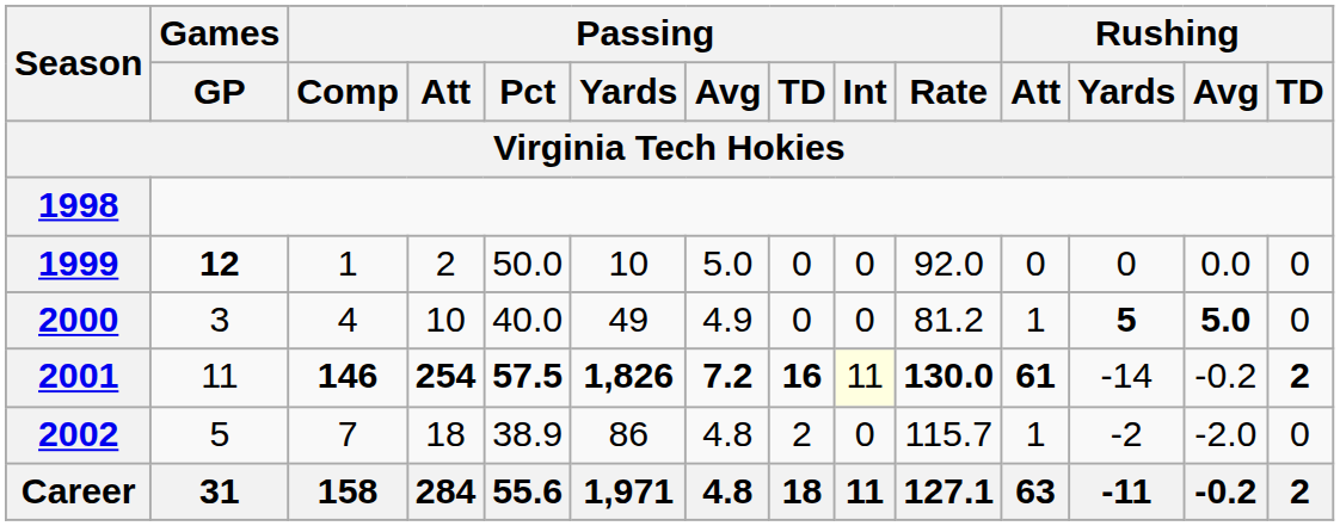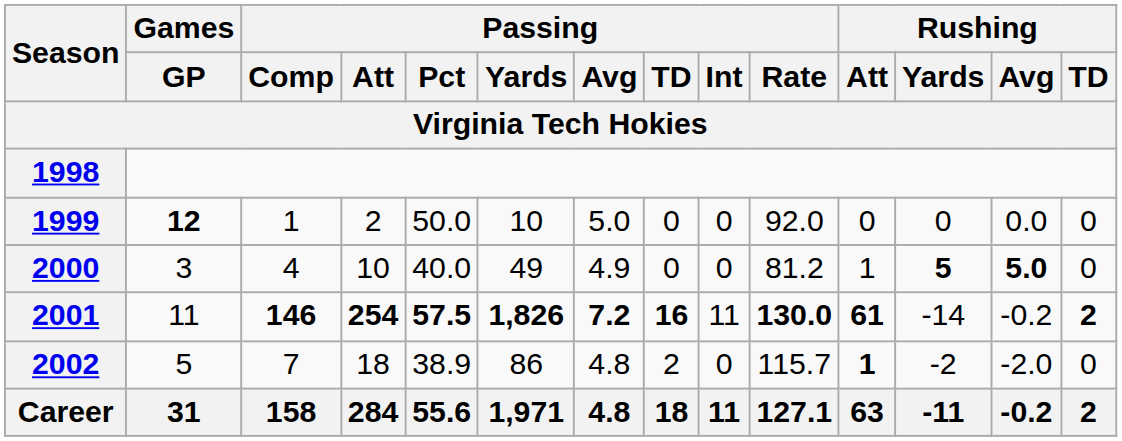2001 | Passing / Int: lightyellow background -> no background
2002 | Rushing / Att: normal -> bold
